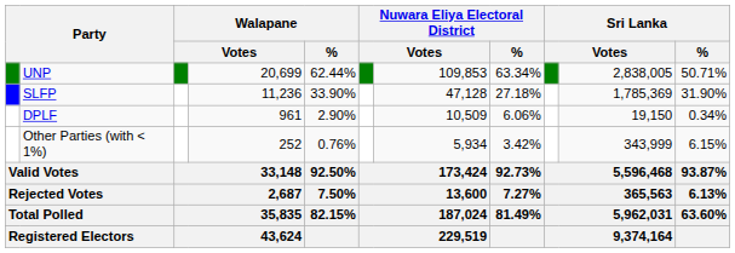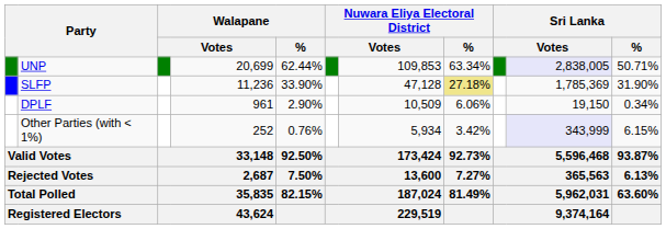UNP | column 10: no background -> lavender background
SLFP | Nuwara Eliya Electoral District / %: no background -> khaki background
Other Parties (with < 1%) | column 10: no background -> lavender background
